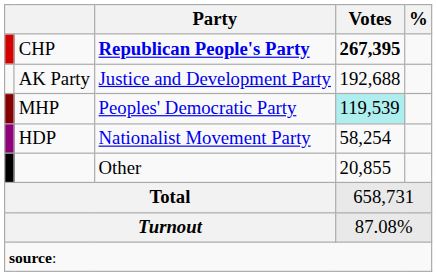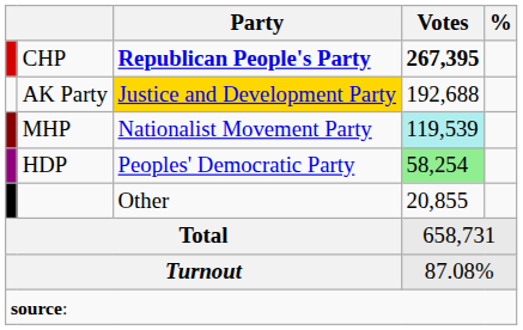AK Party | Party: no background -> gold background
MHP | Party: Peoples' Democratic Party -> Nationalist Movement Party
HDP | Party: Nationalist Movement Party -> Peoples' Democratic Party
HDP | Votes: no background -> lightgreen background
